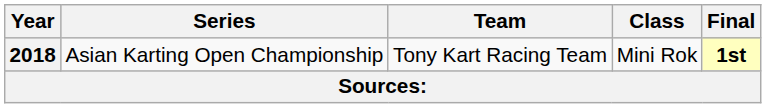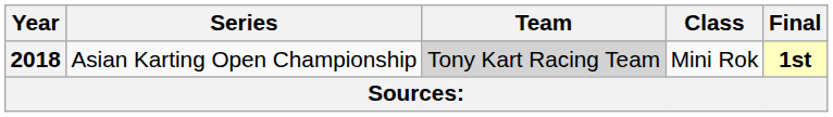2018 | Team: no background -> lightgrey background
